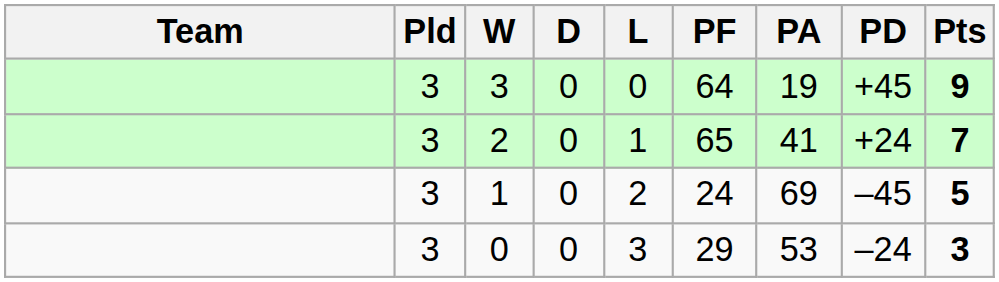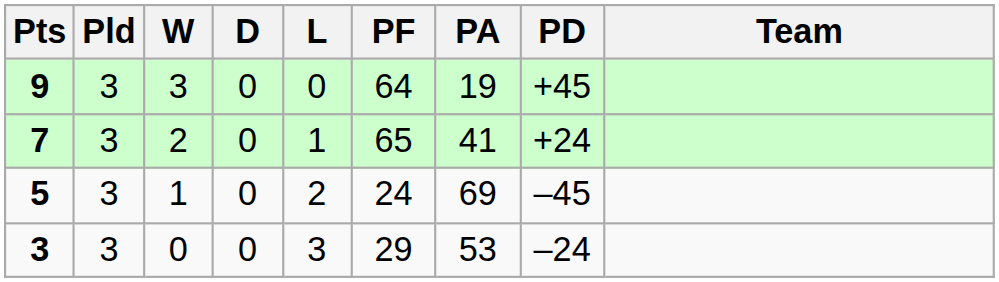columns swapped: Team <-> Pts
